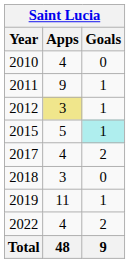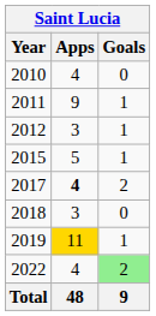2012 | Apps: khaki background -> no background
2015 | Goals: paleturquoise background -> no background
2017 | Apps: normal -> bold
2019 | Apps: no background -> gold background
2022 | Goals: no background -> lightgreen background
